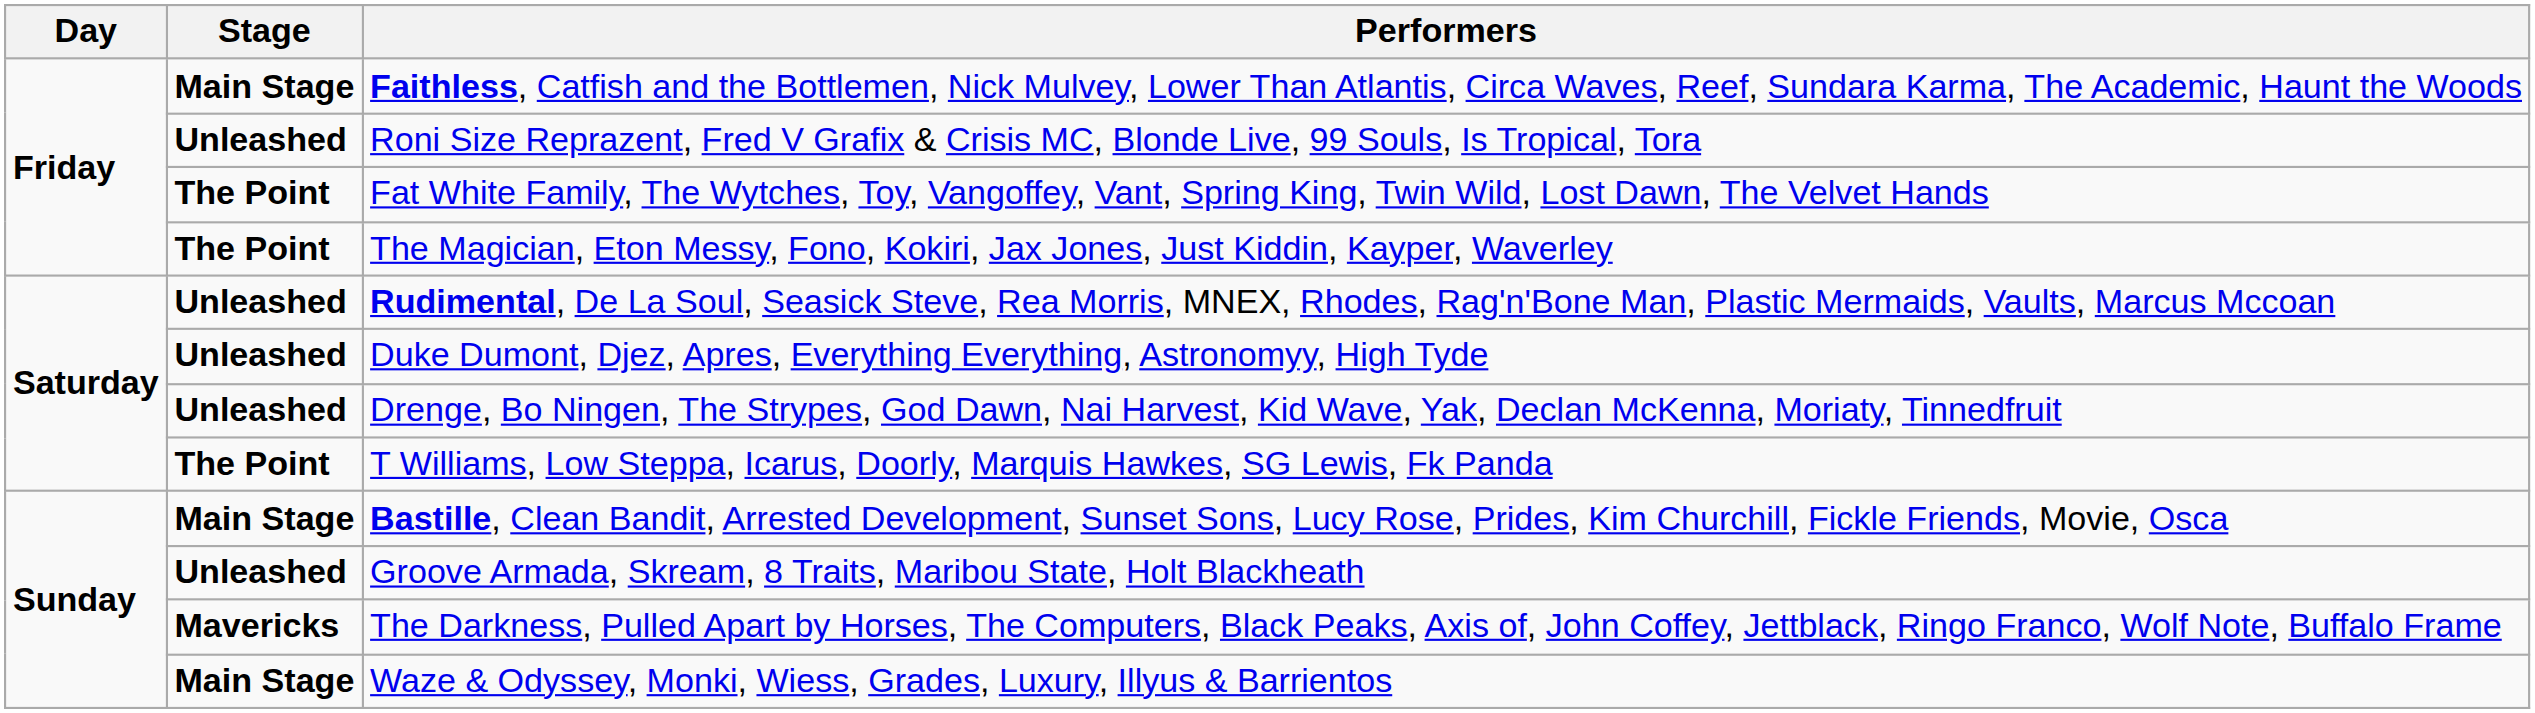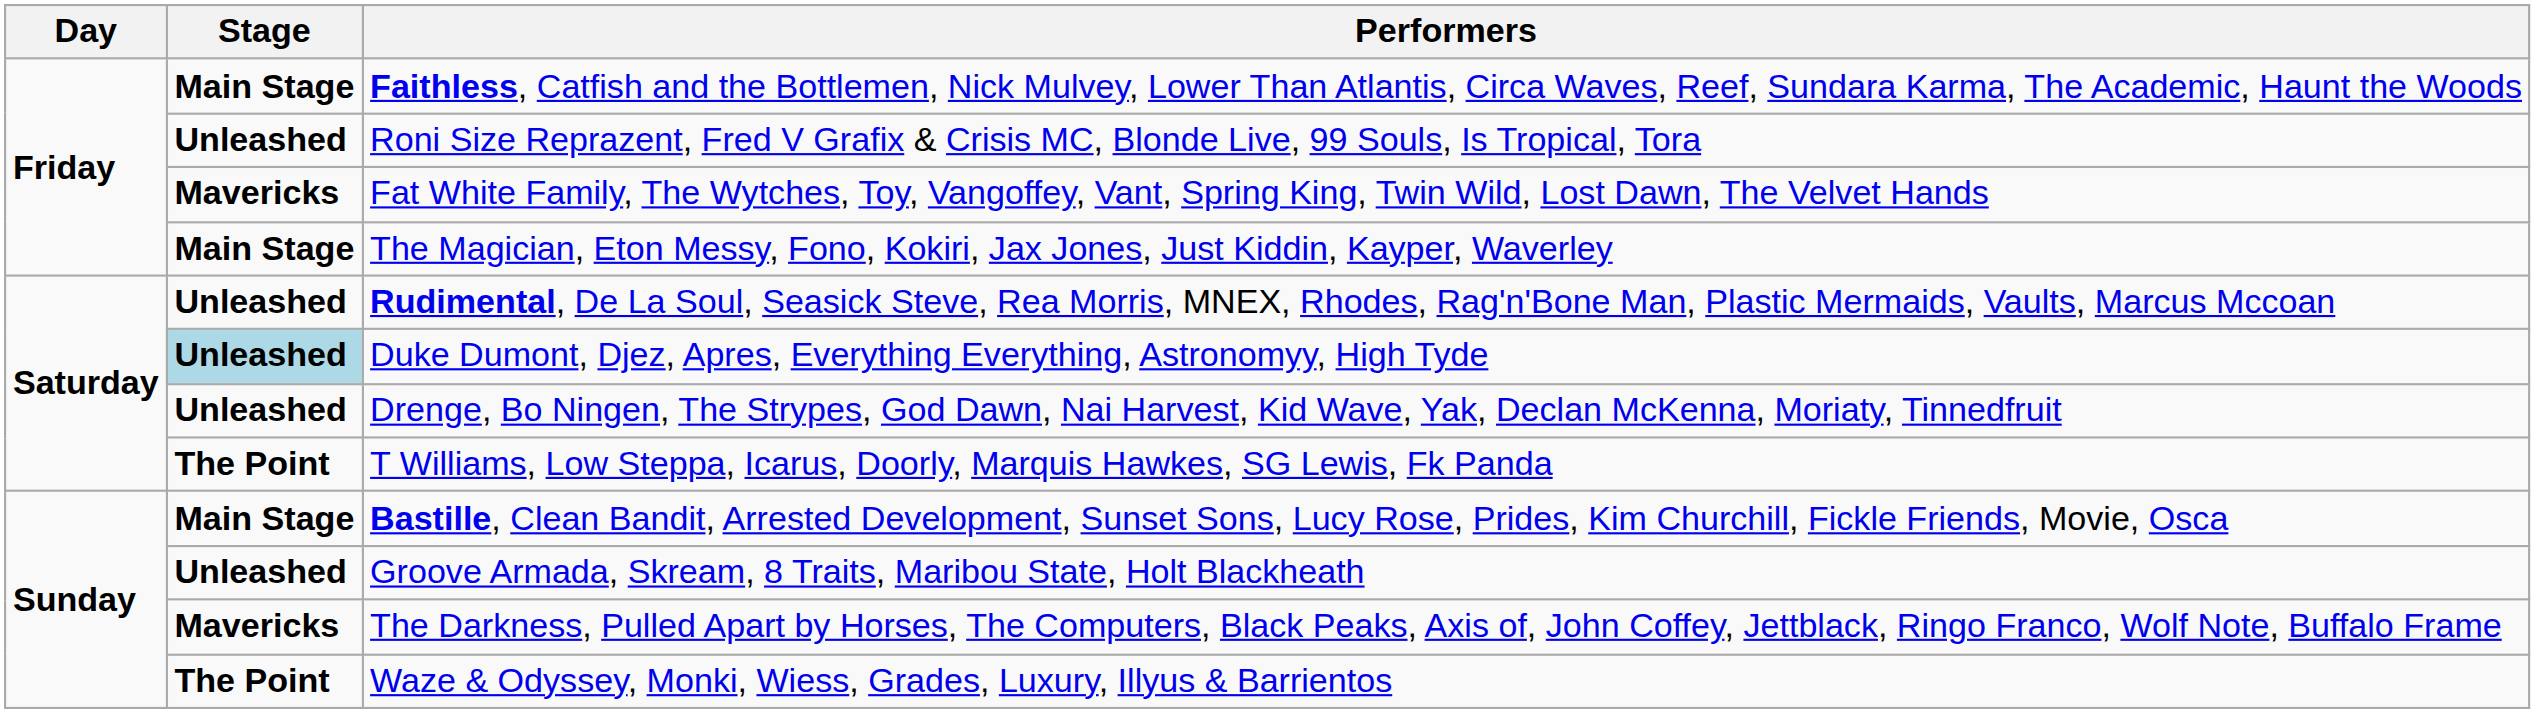row 4 | Stage: The Point -> Mavericks
row 5 | Stage: The Point -> Main Stage
row 7 | Stage: no background -> lightblue background
row 13 | Stage: Main Stage -> The Point
